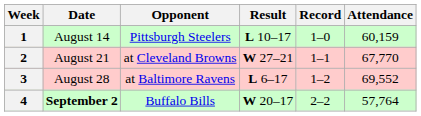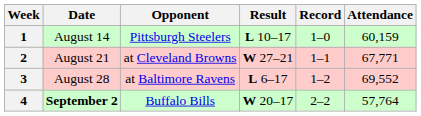2 | Attendance: 67,770 -> 67,771
